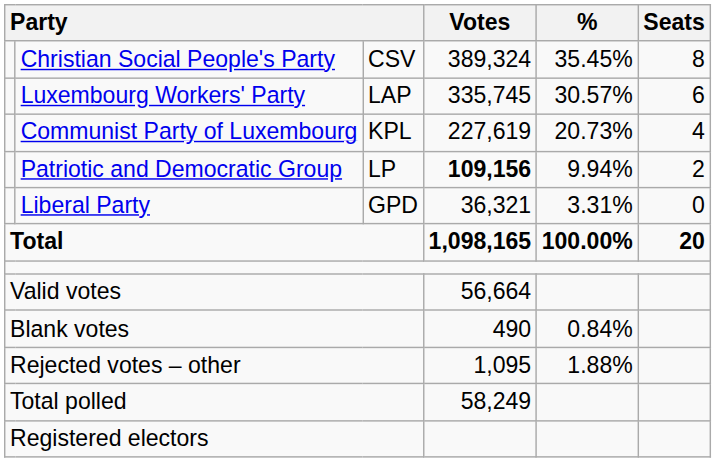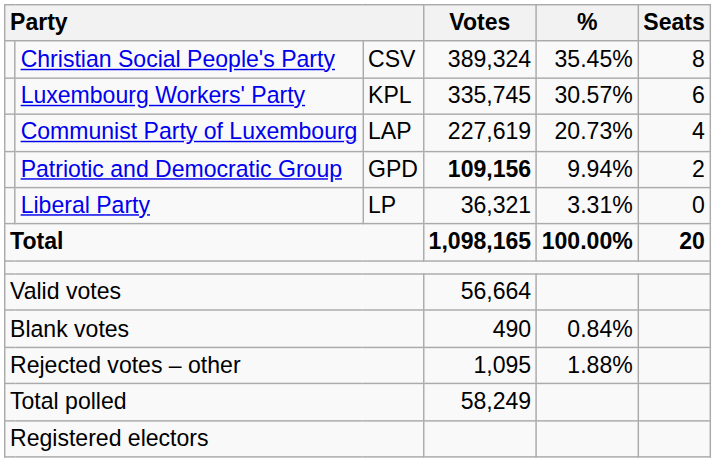Luxembourg Workers' Party | column 3: LAP -> KPL
Communist Party of Luxembourg | column 3: KPL -> LAP
Patriotic and Democratic Group | column 3: LP -> GPD
Liberal Party | column 3: GPD -> LP
